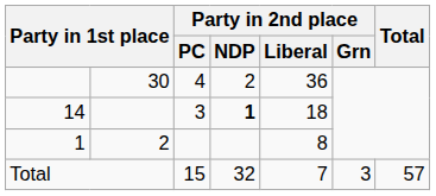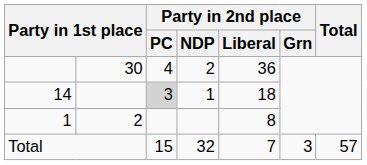14 | Party in 2nd place / PC: no background -> lightgrey background
14 | Party in 2nd place / NDP: bold -> normal
